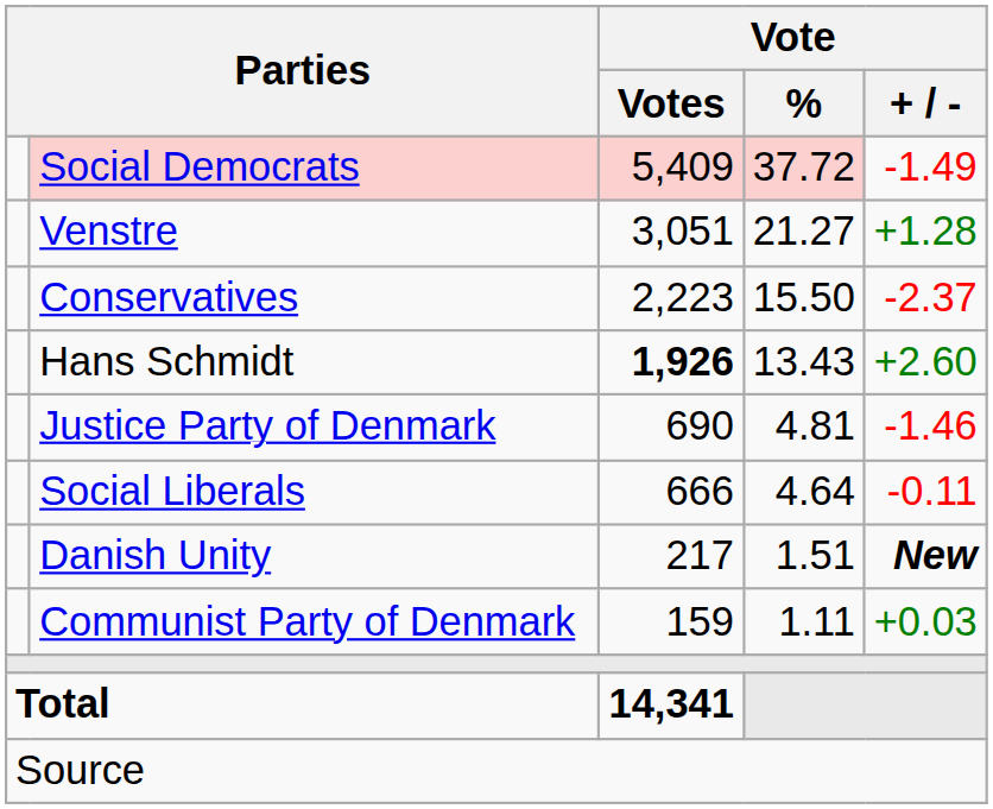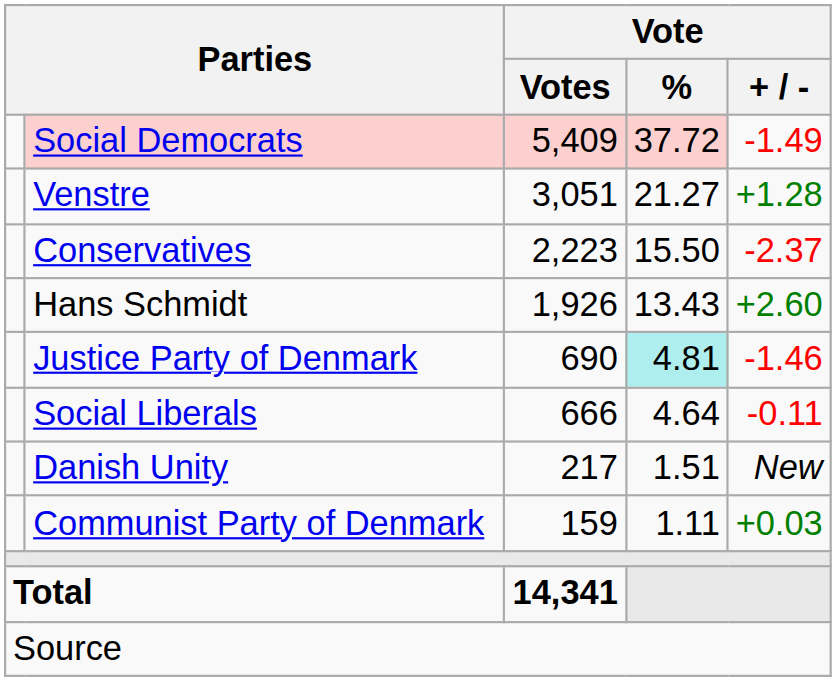Hans Schmidt | Vote / Votes: bold -> normal
Justice Party of Denmark | Vote / %: no background -> paleturquoise background
Danish Unity | Vote / + / -: bold -> normal
